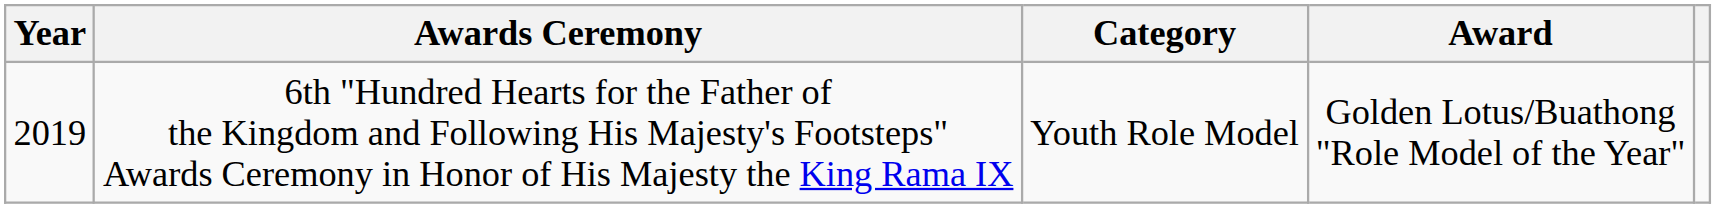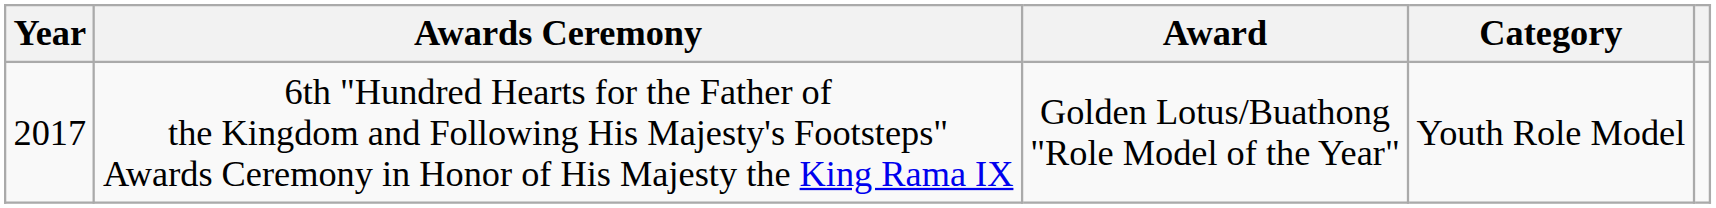columns swapped: Award <-> Category
row 2 | Year: 2019 -> 2017
